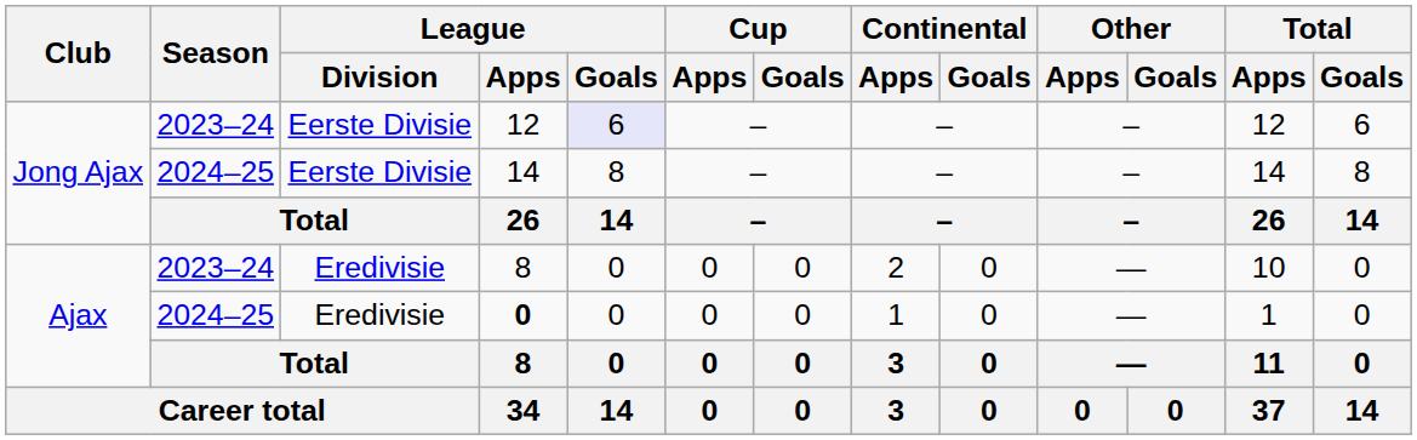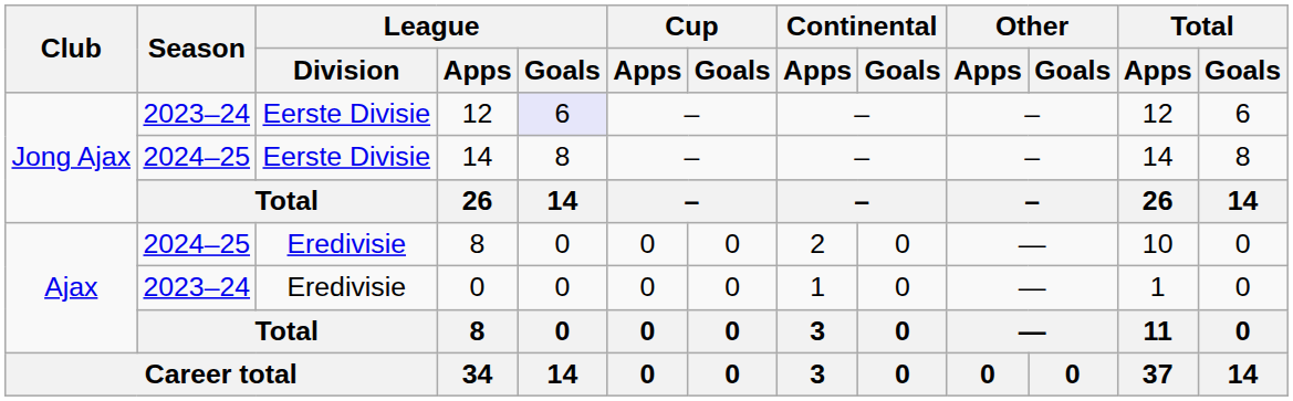row 6 | Season: 2023–24 -> 2024–25
row 7 | Season: 2024–25 -> 2023–24
row 7 | League / Apps: bold -> normal
